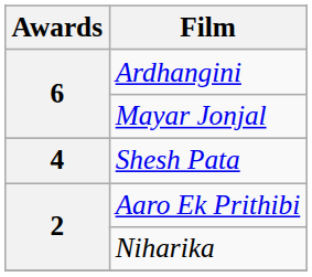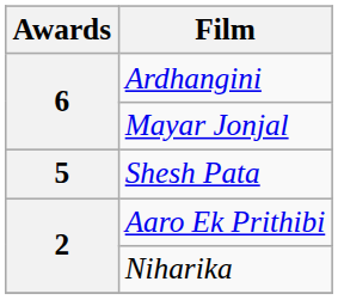Shesh Pata | Awards: 4 -> 5
